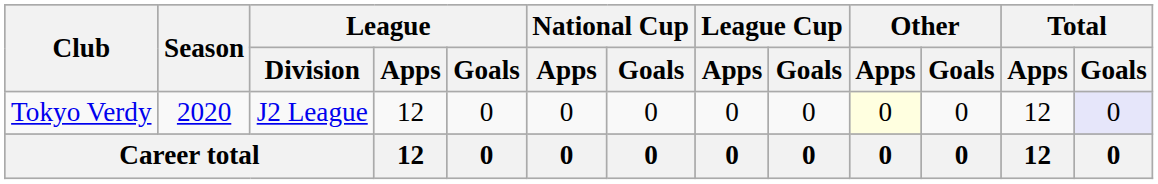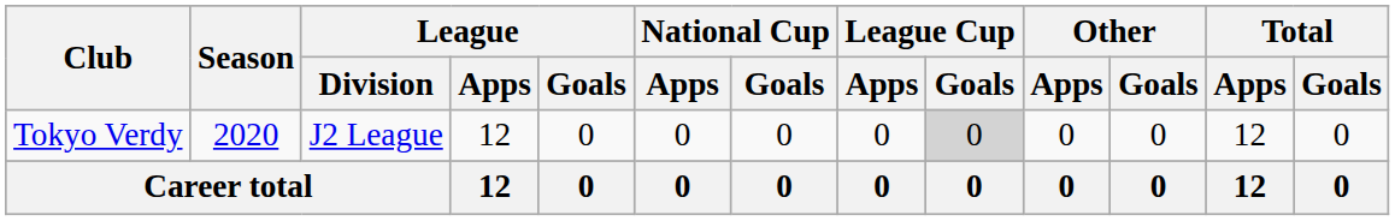Tokyo Verdy | League Cup / Goals: no background -> lightgrey background
Tokyo Verdy | Other / Apps: lightyellow background -> no background
Tokyo Verdy | Total / Goals: lavender background -> no background
